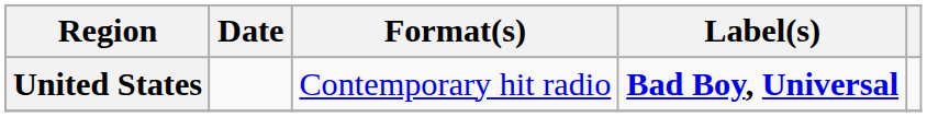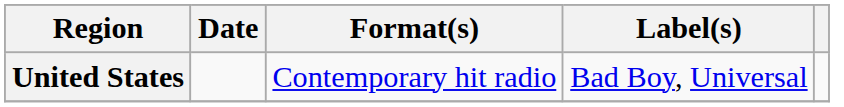United States | Label(s): bold -> normal
